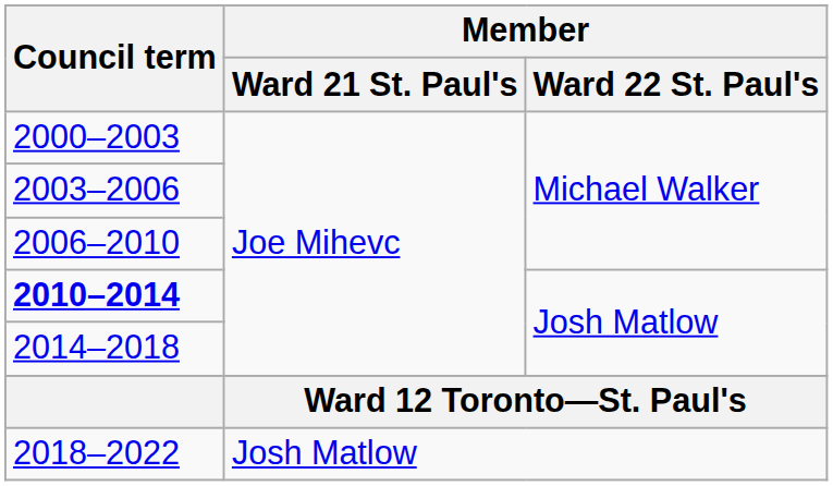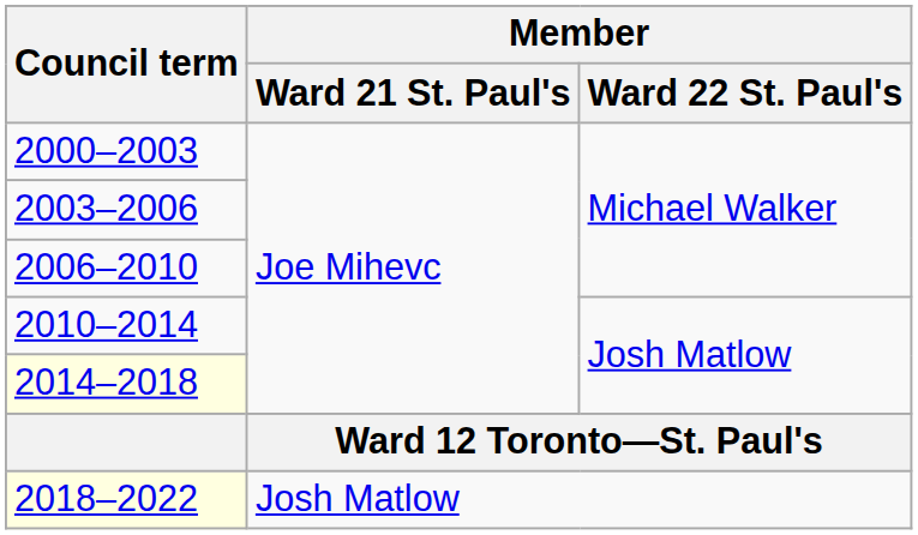2010–2014 | Council term: bold -> normal
2014–2018 | Council term: no background -> lightyellow background
2018–2022 | Council term: no background -> lightyellow background
